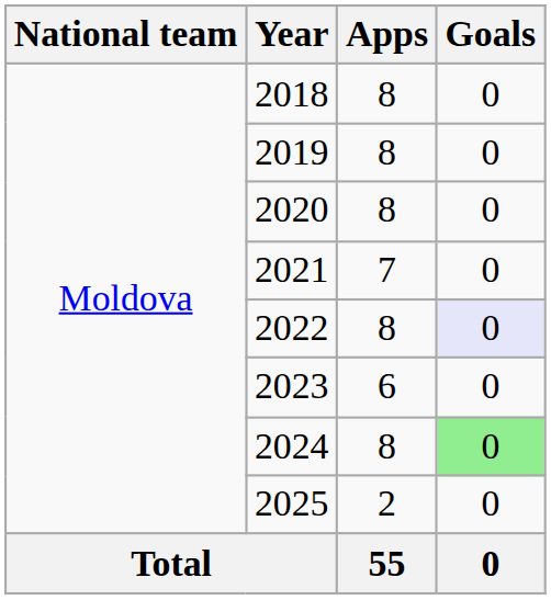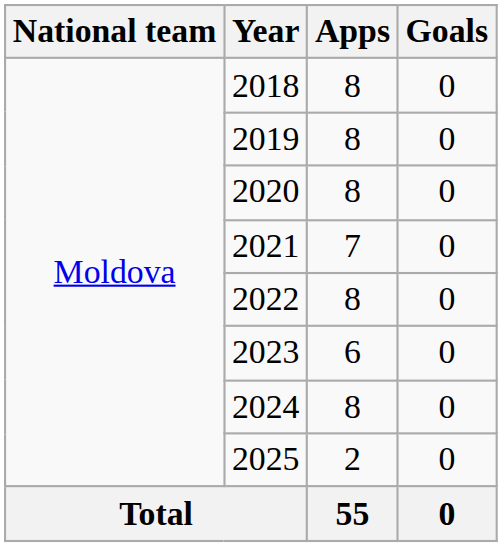2022 | Goals: lavender background -> no background
2024 | Goals: lightgreen background -> no background
